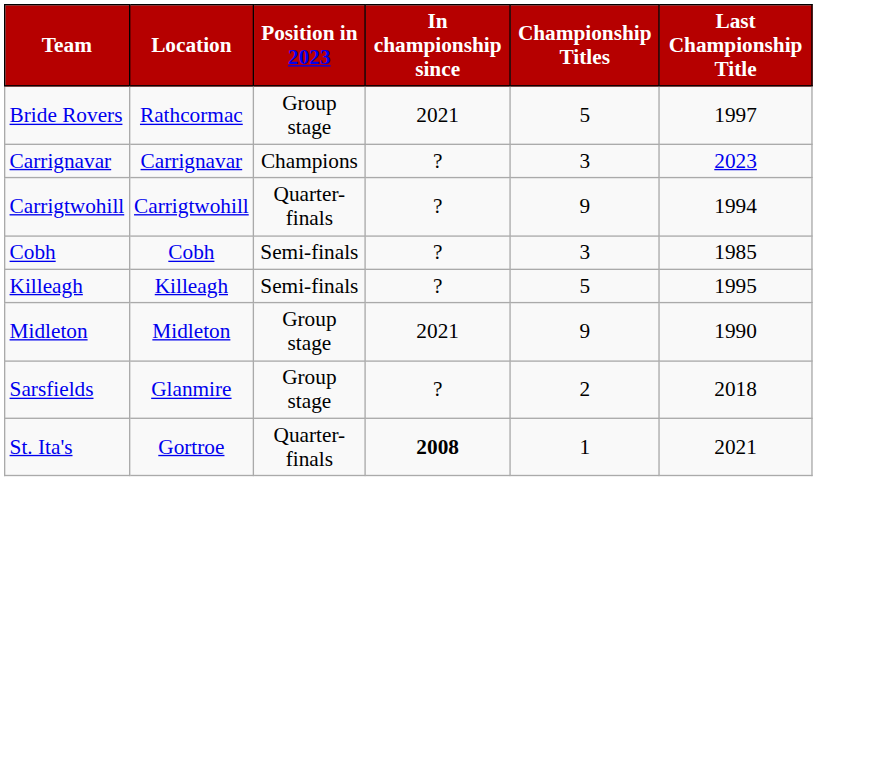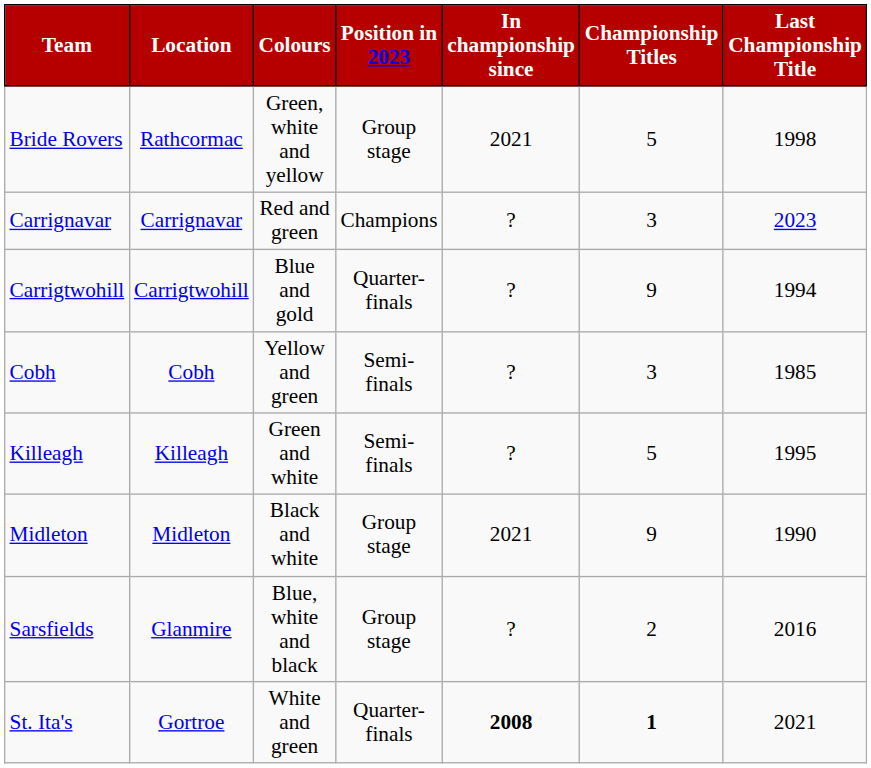+ column: Colours | Green, white and yellow | Red and green | Blue and gold | Yellow and green | Green and white | Black and white | Blue, white and black | White and green
Bride Rovers | Last Championship Title: 1997 -> 1998
Sarsfields | Last Championship Title: 2018 -> 2016
St. Ita's | Championship Titles: normal -> bold
